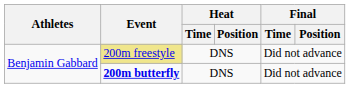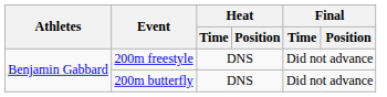200m freestyle | Event: khaki background -> no background
200m butterfly | Event: bold -> normal
